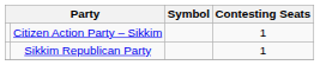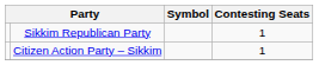rows swapped: Sikkim Republican Party <-> Citizen Action Party – Sikkim
